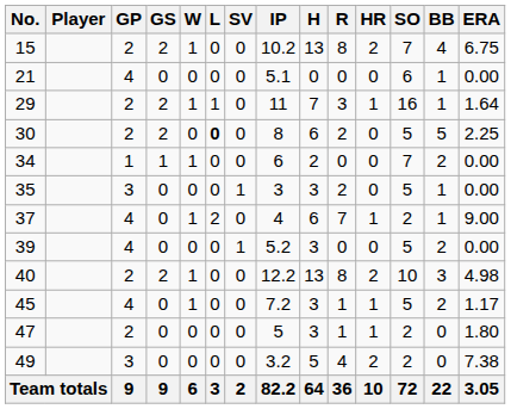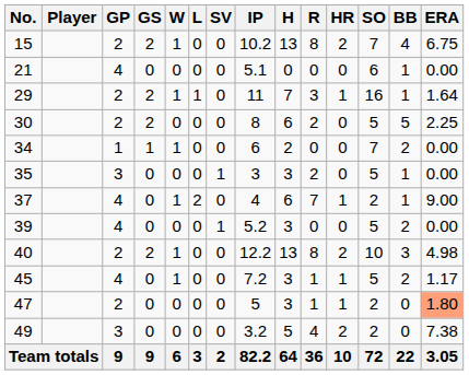30 | L: bold -> normal
47 | ERA: no background -> lightsalmon background
